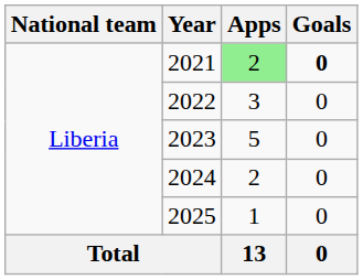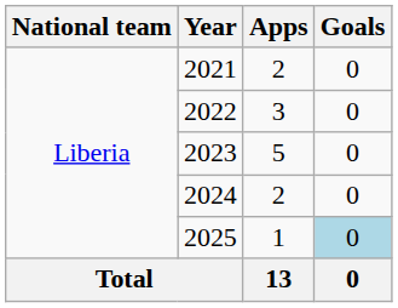2021 | Apps: lightgreen background -> no background
2021 | Goals: bold -> normal
2025 | Goals: no background -> lightblue background
